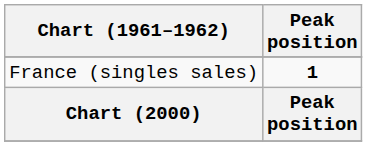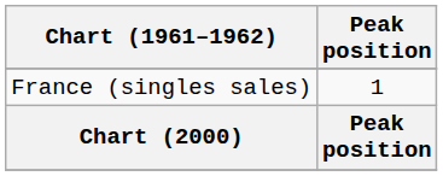France (singles sales) | Peak position: bold -> normal
